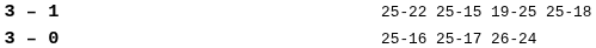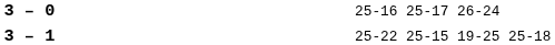rows swapped: 3 – 0 <-> 3 – 1
